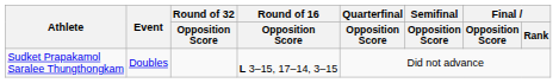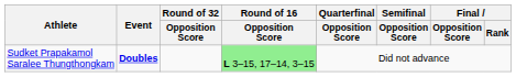Sudket Prapakamol Saralee Thungthongkam | Event: normal -> bold
Sudket Prapakamol Saralee Thungthongkam | Round of 16 / Opposition Score: no background -> lightgreen background
